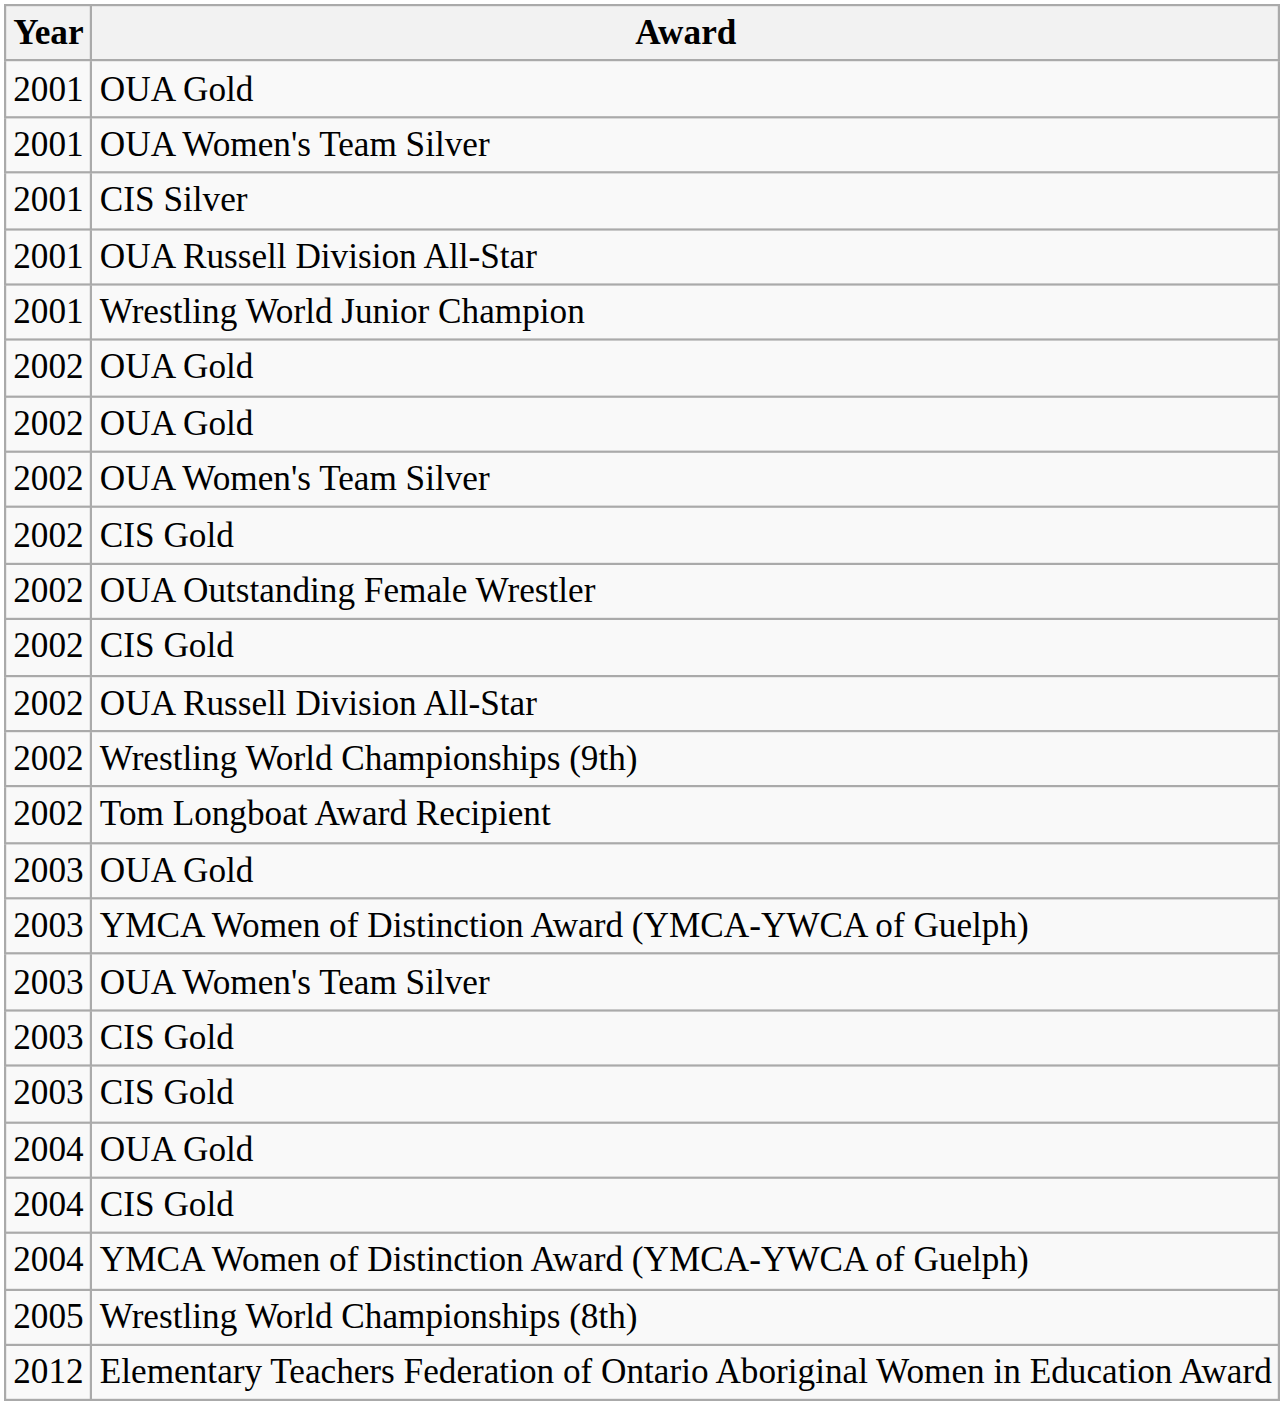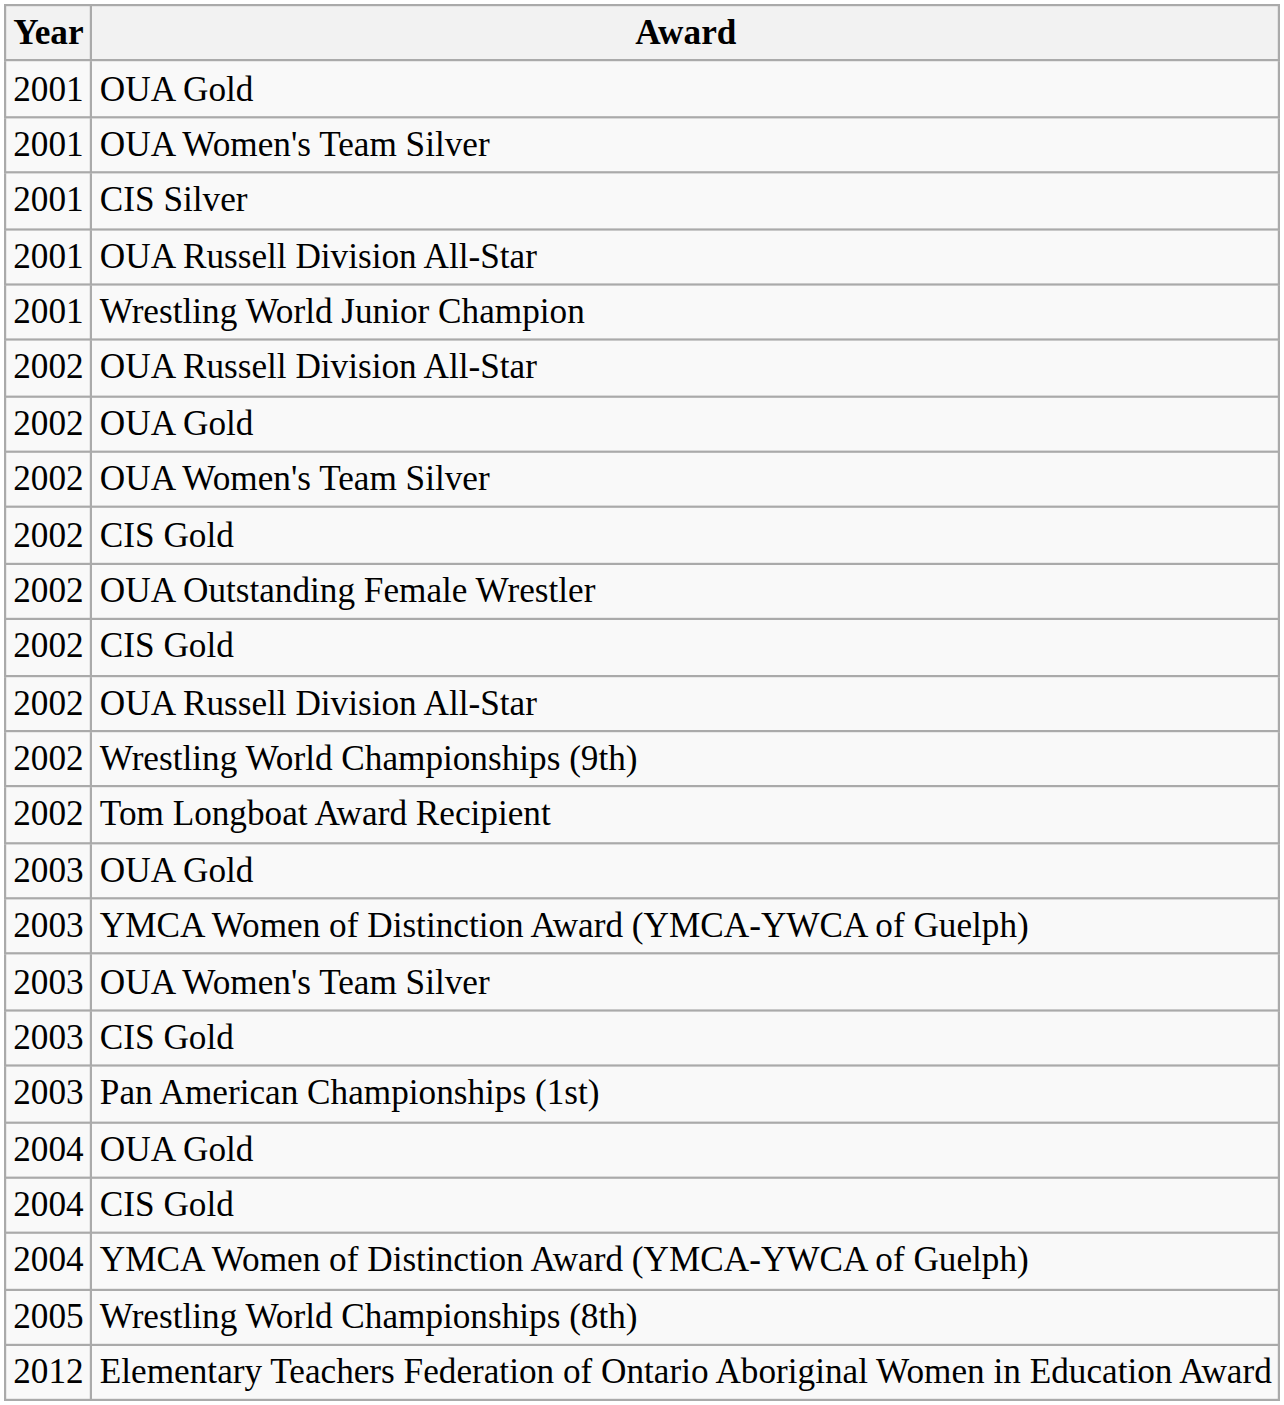row 7 | Award: OUA Gold -> OUA Russell Division All-Star
row 20 | Award: CIS Gold -> Pan American Championships (1st)
